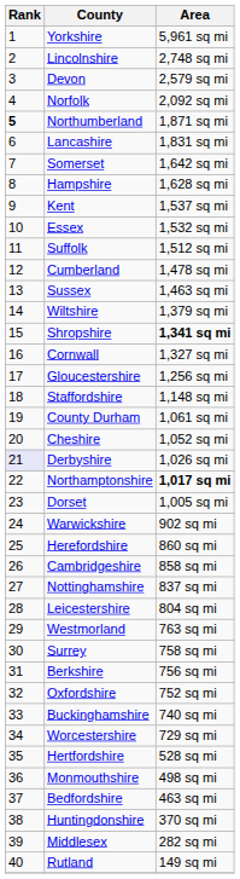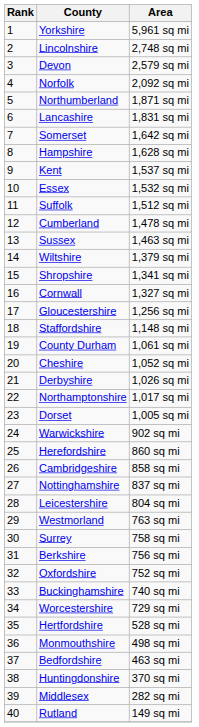Northumberland | Rank: bold -> normal
Shropshire | Area: bold -> normal
Derbyshire | Rank: lavender background -> no background
Northamptonshire | Area: bold -> normal
